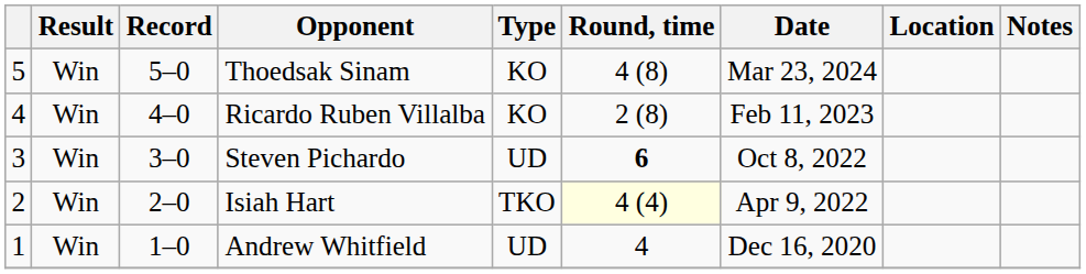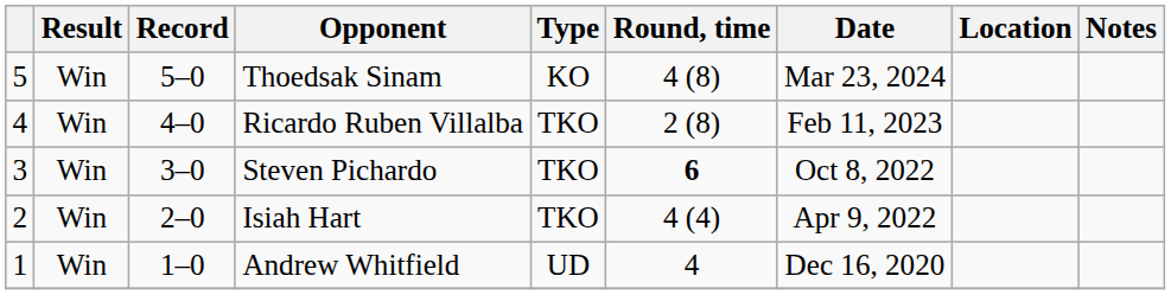Ricardo Ruben Villalba | Type: KO -> TKO
Steven Pichardo | Type: UD -> TKO
Isiah Hart | Round, time: lightyellow background -> no background
